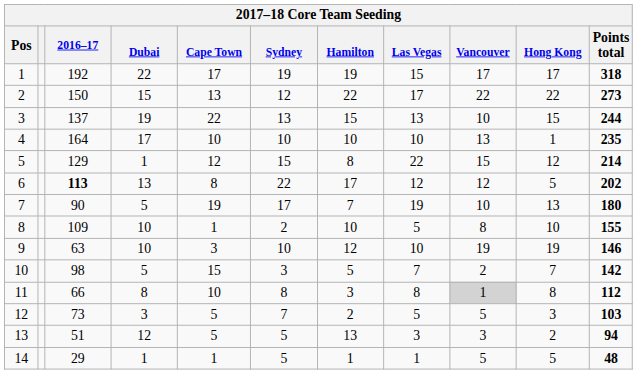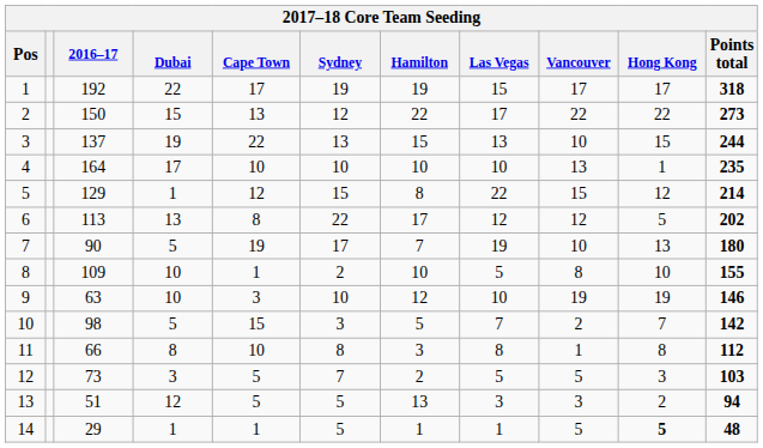6 | 2016–17: bold -> normal
11 | Vancouver: lightgrey background -> no background
14 | Hong Kong: normal -> bold
